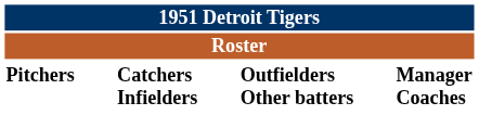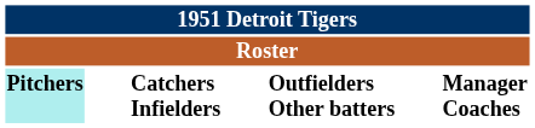Pitchers | column 1: no background -> paleturquoise background
